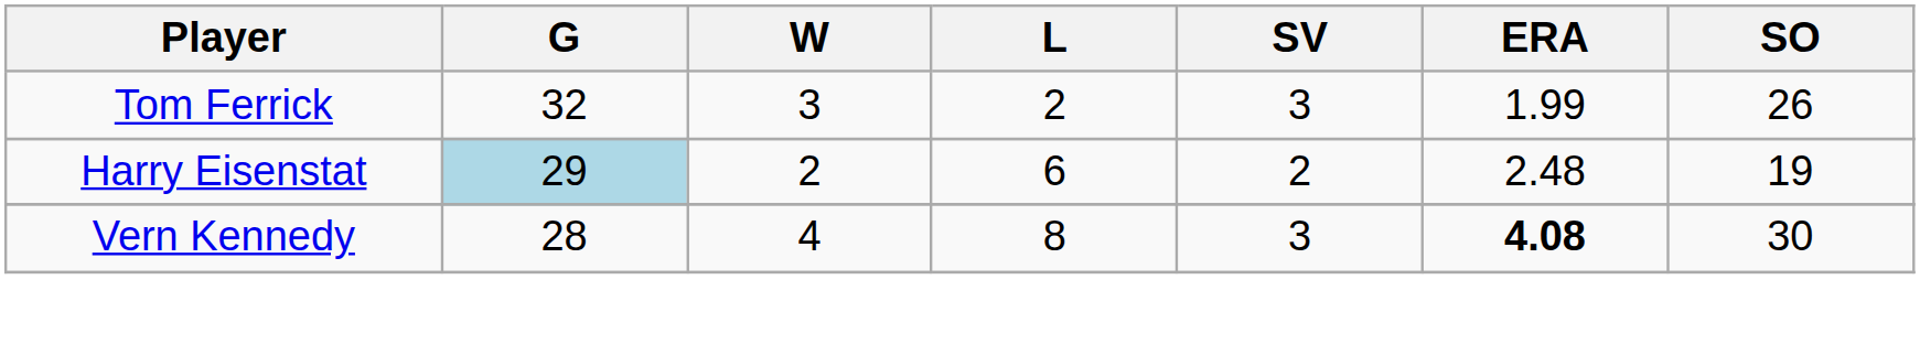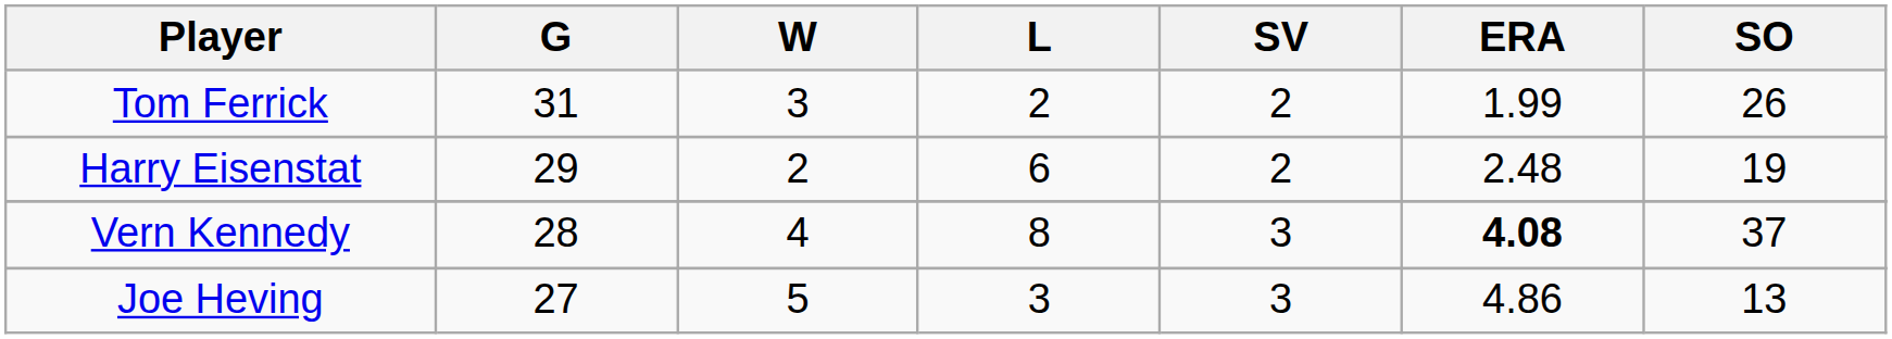Tom Ferrick | G: 32 -> 31
Tom Ferrick | SV: 3 -> 2
Harry Eisenstat | G: lightblue background -> no background
Vern Kennedy | SO: 30 -> 37
+ row: Joe Heving | 27 | 5 | 3 | 3 | 4.86 | 13
